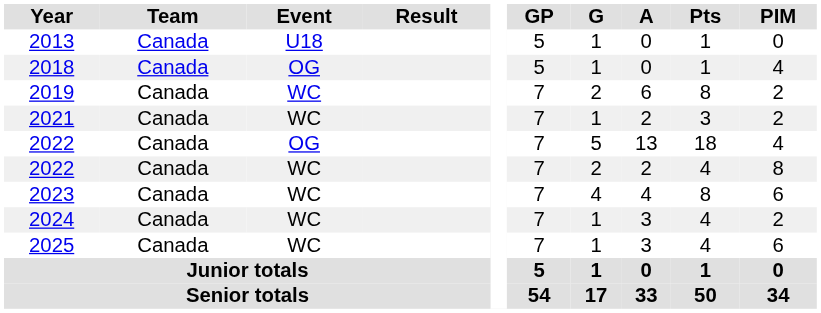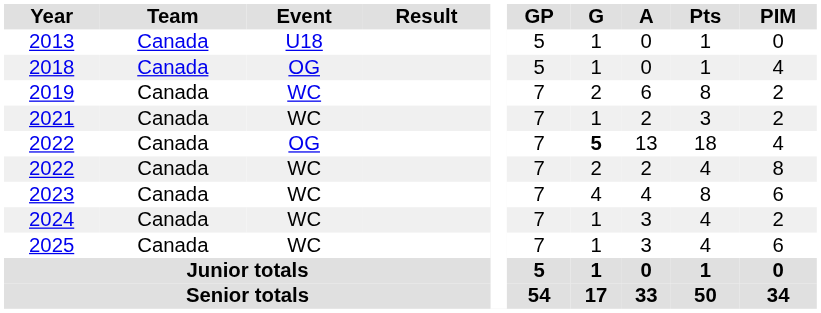2022 / OG | G: normal -> bold
